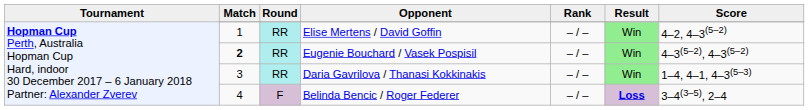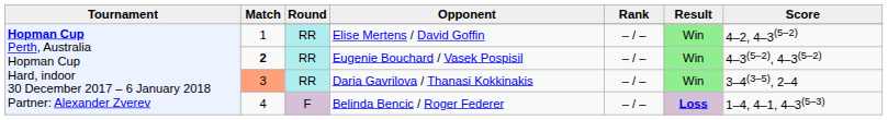Daria Gavrilova / Thanasi Kokkinakis | column 2: no background -> lightsalmon background
Daria Gavrilova / Thanasi Kokkinakis | column 7: 1–4, 4–1, 4–3(5–3) -> 3–4(3–5), 2–4
Belinda Bencic / Roger Federer | column 7: 3–4(3–5), 2–4 -> 1–4, 4–1, 4–3(5–3)
